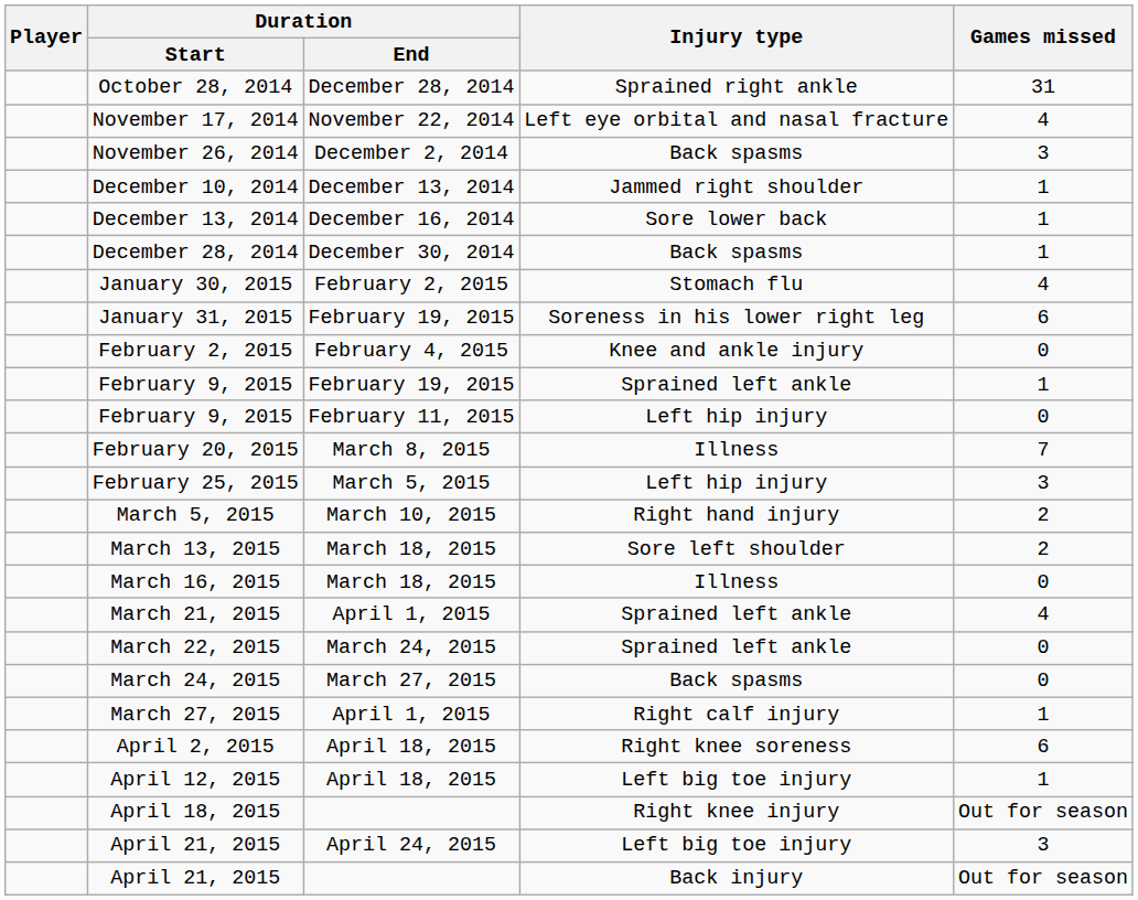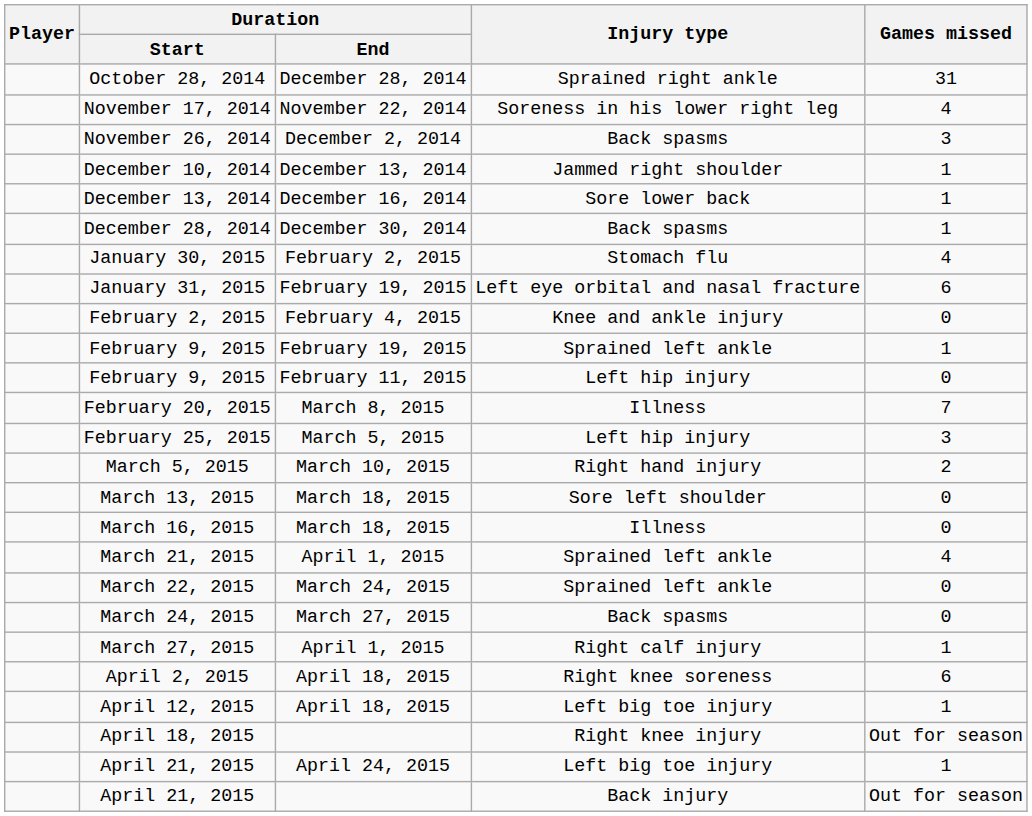November 17, 2014 | Injury type: Left eye orbital and nasal fracture -> Soreness in his lower right leg
January 31, 2015 | Injury type: Soreness in his lower right leg -> Left eye orbital and nasal fracture
March 13, 2015 | Games missed: 2 -> 0
April 21, 2015 / April 24, 2015 | Games missed: 3 -> 1
